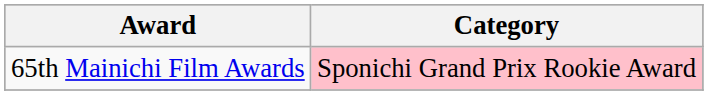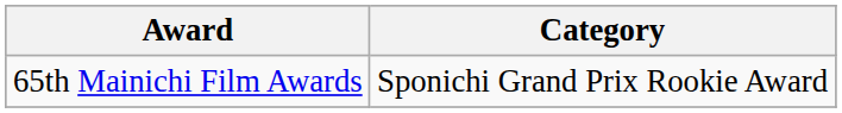65th Mainichi Film Awards | Category: pink background -> no background
